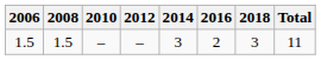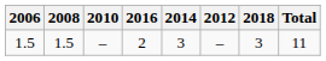columns swapped: 2012 <-> 2016
